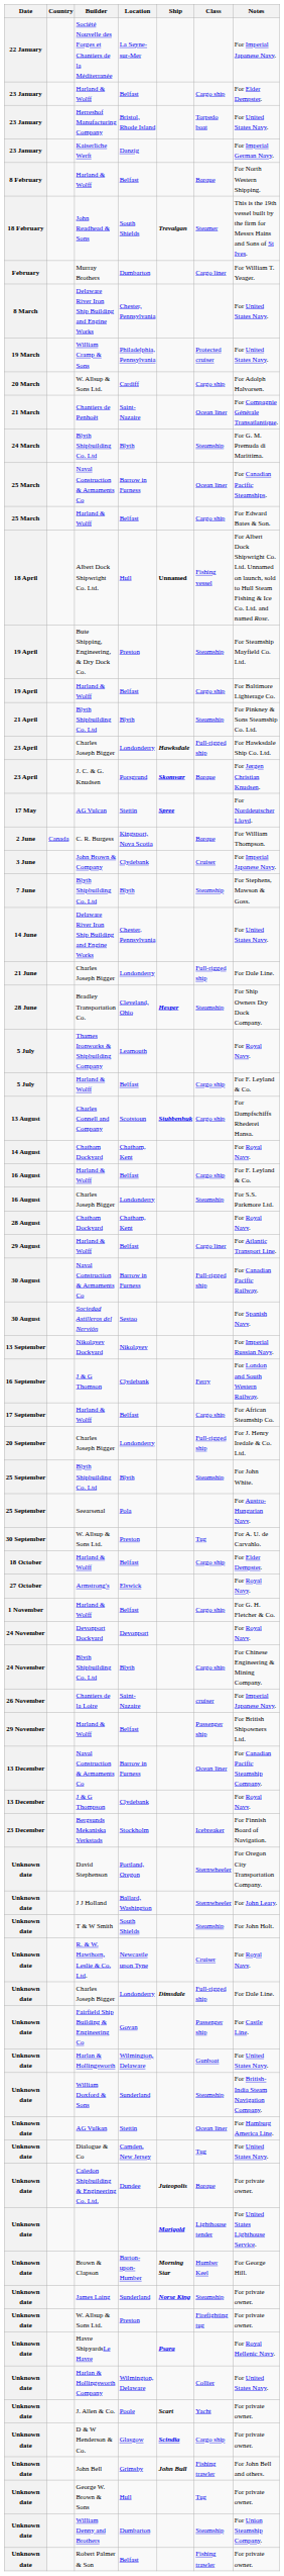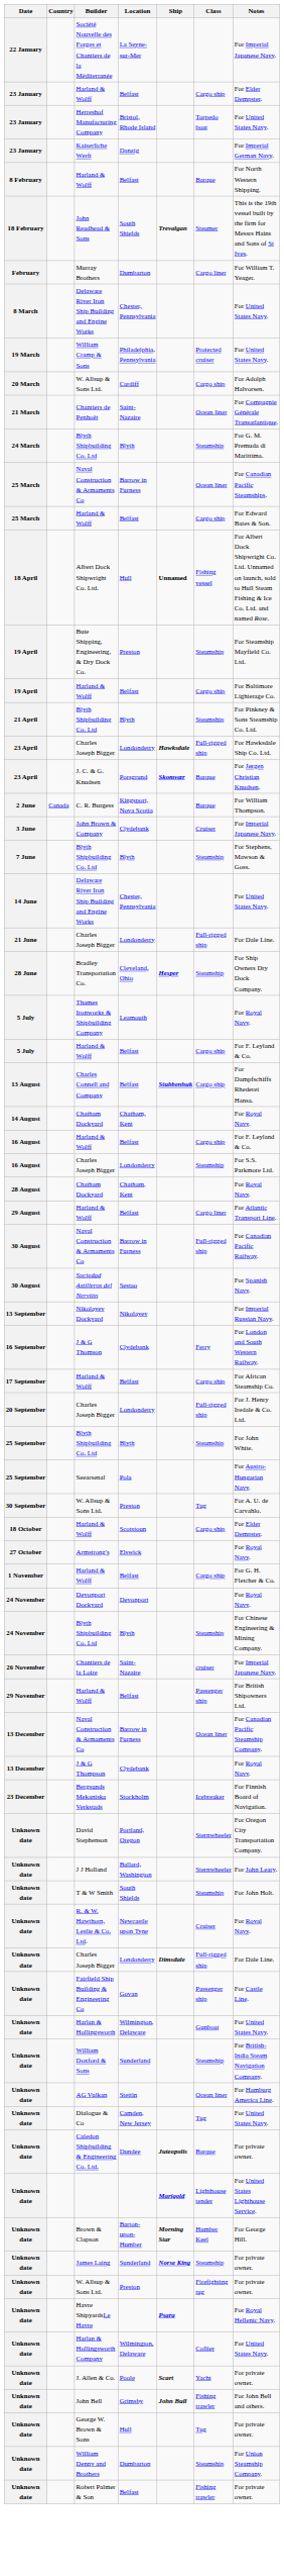- row: 17 May | AG Vulcan | Stettin | Spree | For Norddeutscher Lloyd.
Charles Connell and Company | Location: Scotstoun -> Belfast
18 October / Harland & Wolff | Location: Belfast -> Scotstoun
24 November / Blyth Shipbuilding Co. Ltd | Class: Cargo ship -> Steamship
- row: Unknown date | D & W Henderson & Co. | Glasgow | Scindia | Cargo ship | For private owner.
